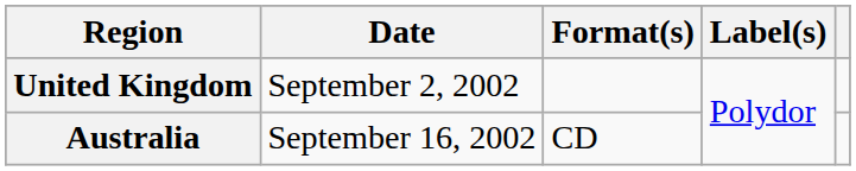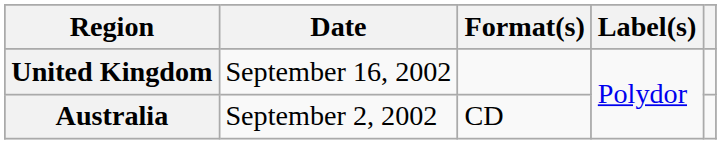United Kingdom | Date: September 2, 2002 -> September 16, 2002
Australia | Date: September 16, 2002 -> September 2, 2002
